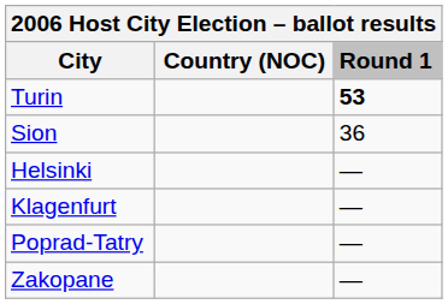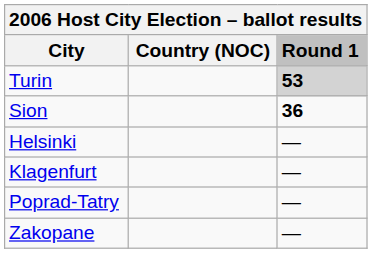Turin | Round 1: no background -> lightgrey background
Sion | Round 1: normal -> bold
